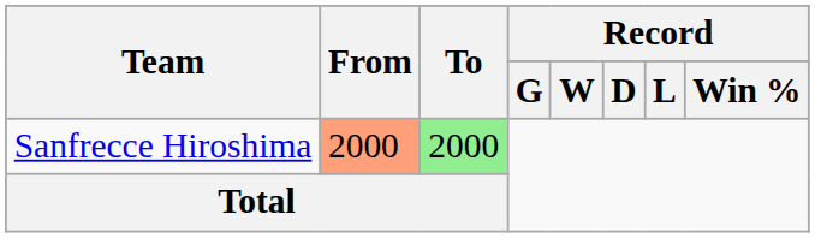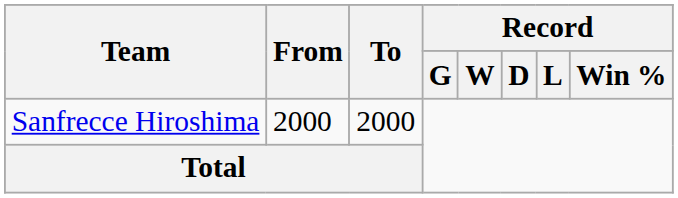Sanfrecce Hiroshima | From: lightsalmon background -> no background
Sanfrecce Hiroshima | To: lightgreen background -> no background
